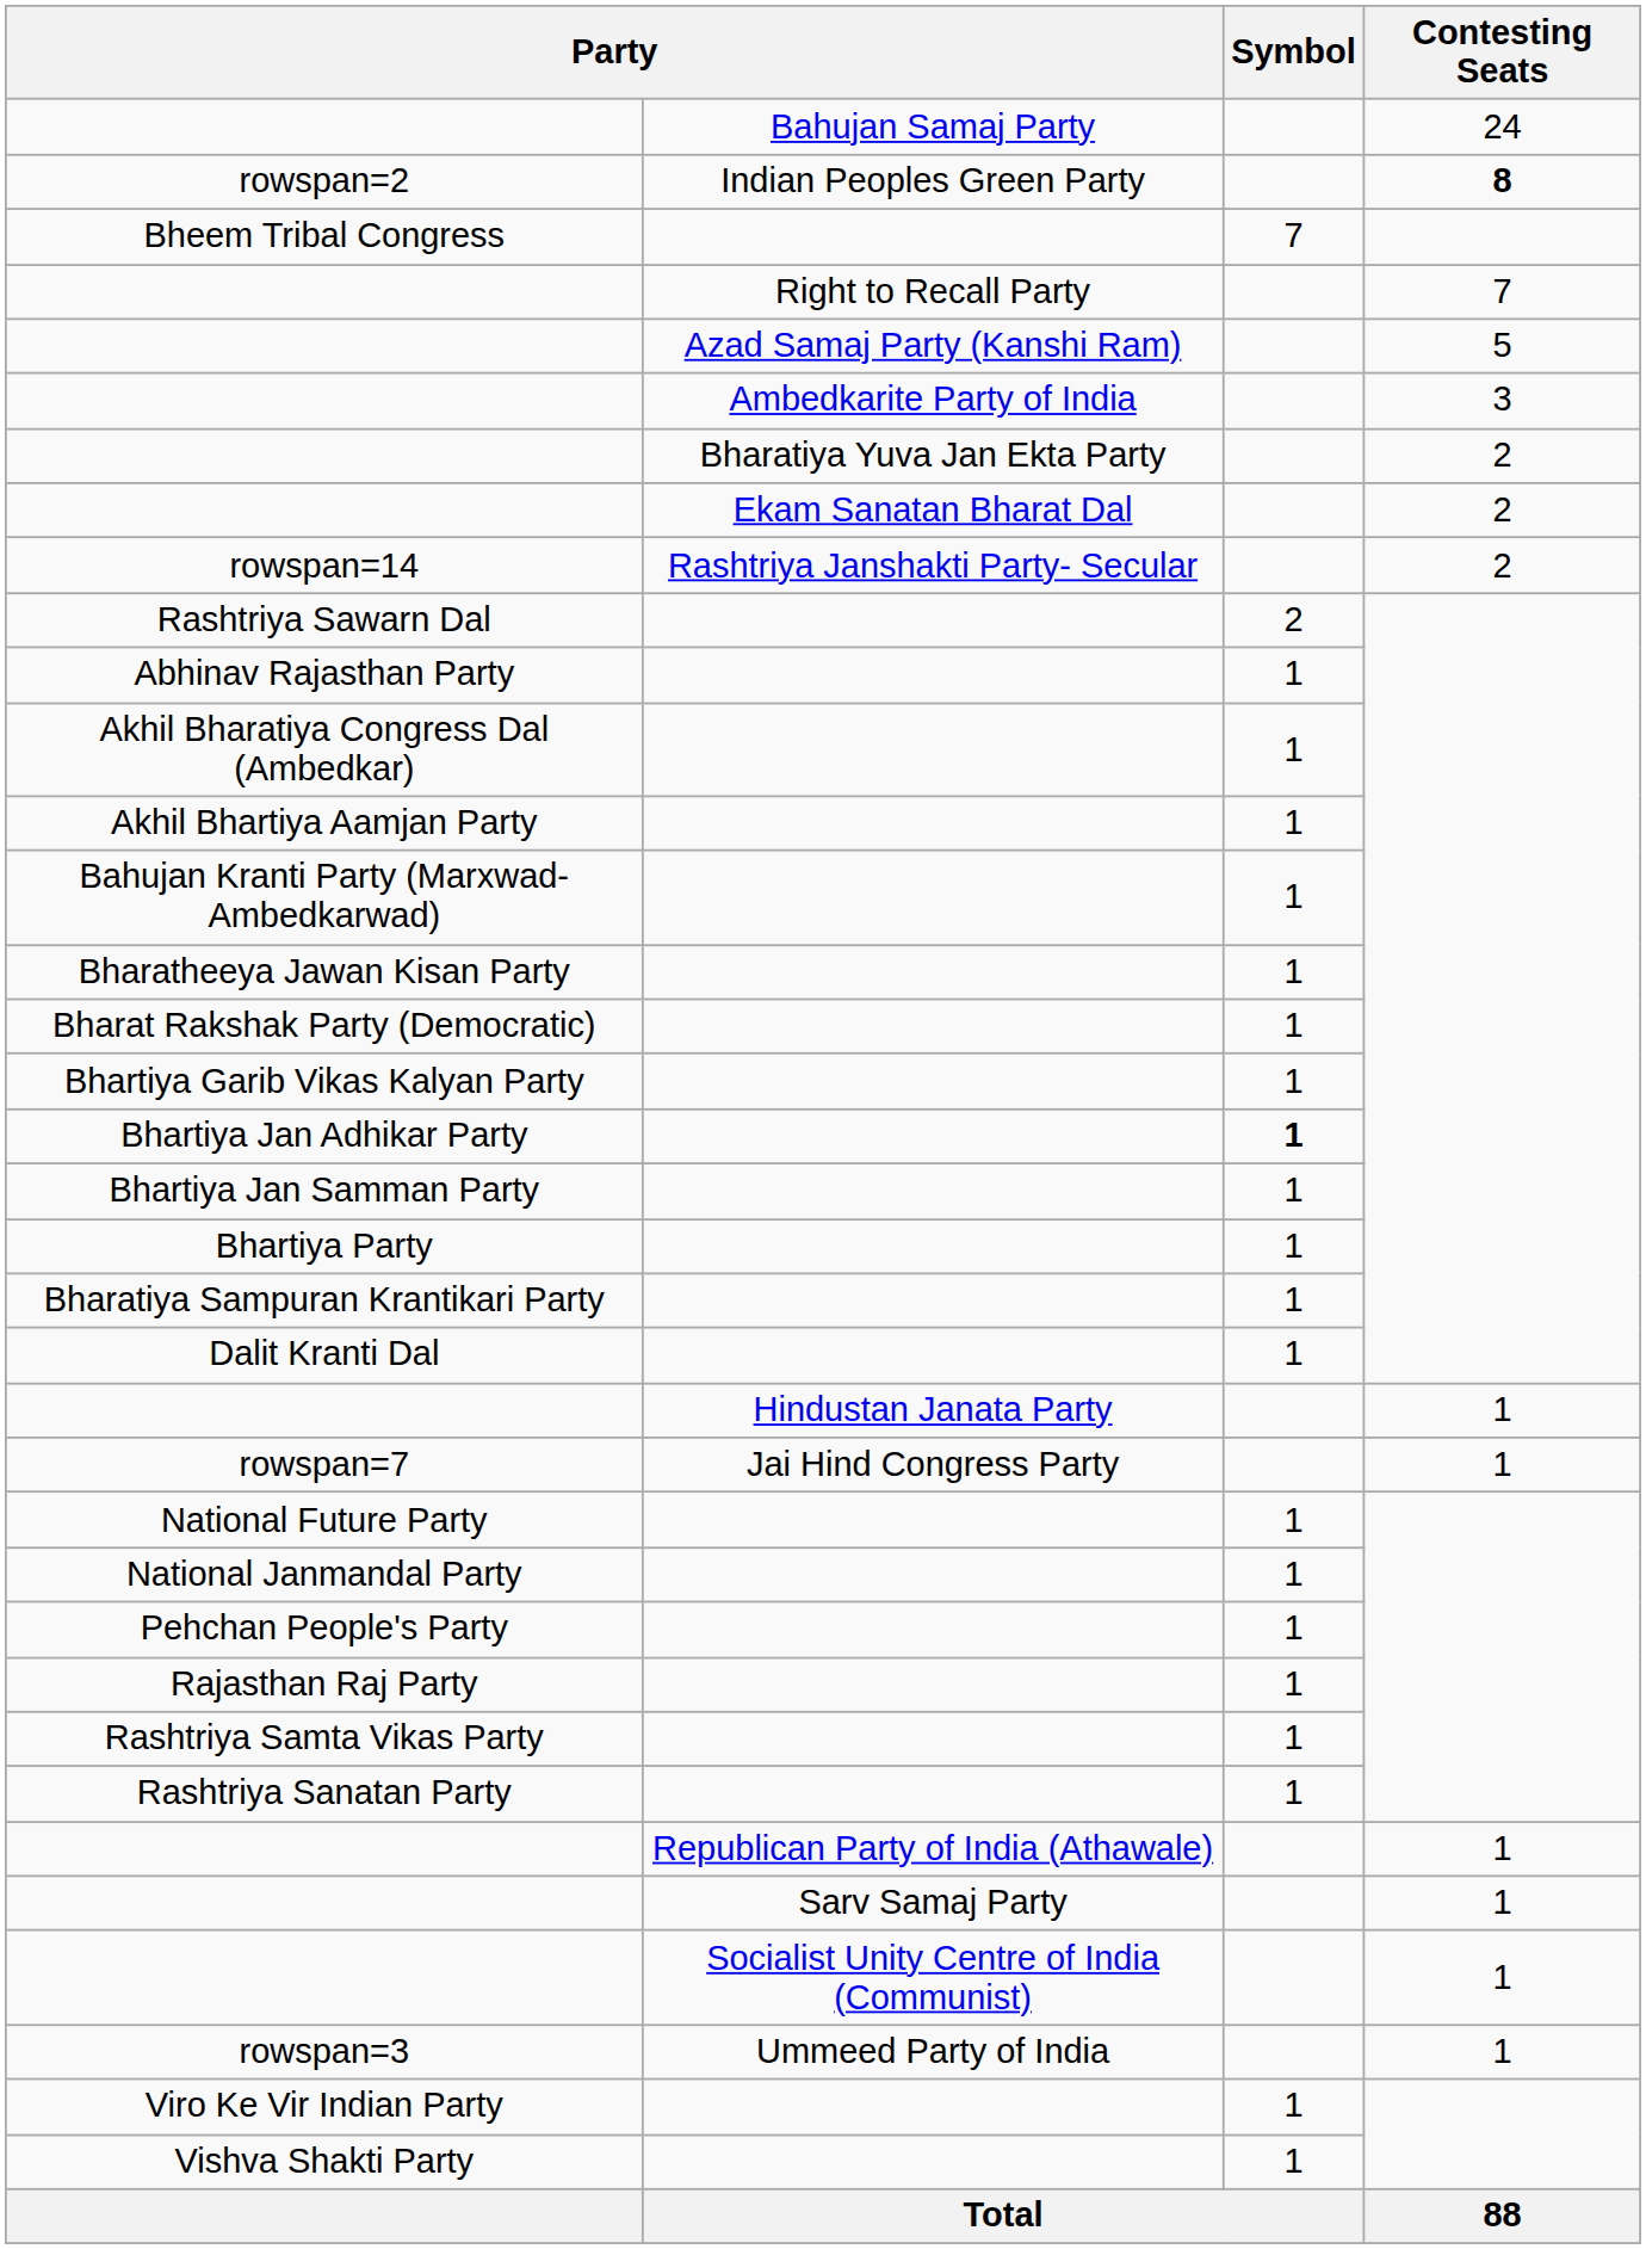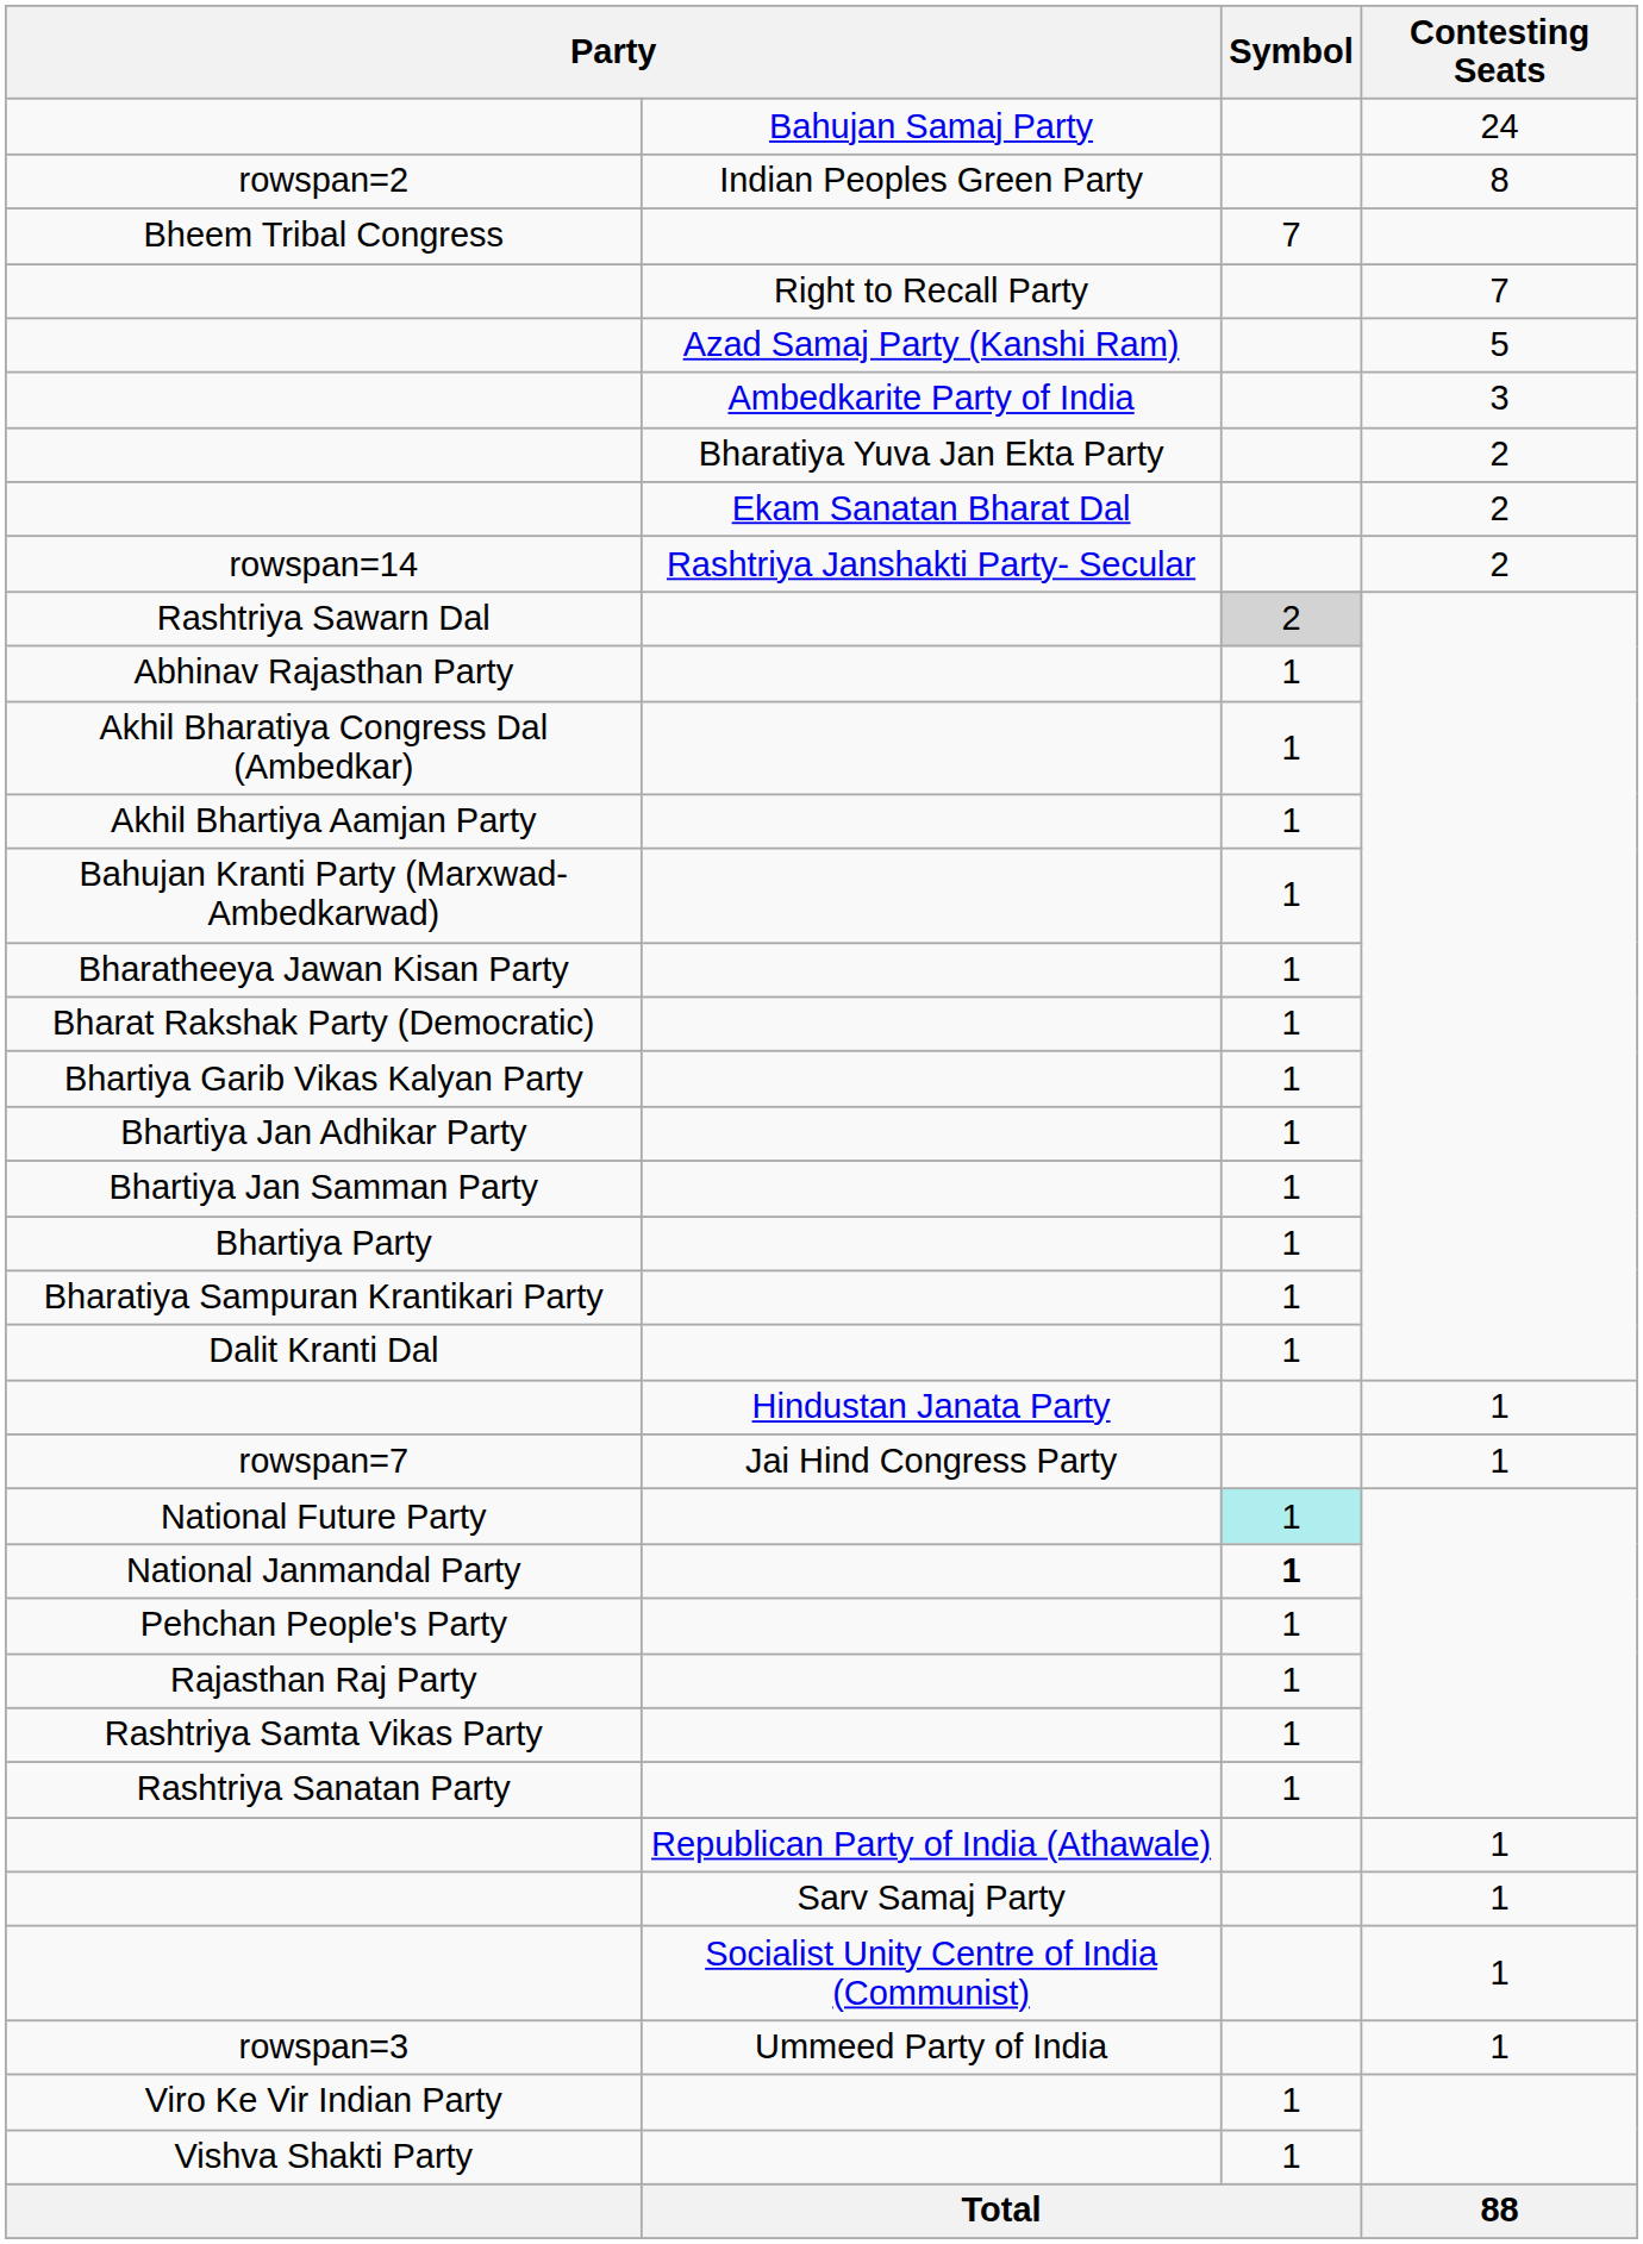rowspan=2 | Contesting Seats: bold -> normal
Rashtriya Sawarn Dal | Symbol: no background -> lightgrey background
Bhartiya Jan Adhikar Party | Symbol: bold -> normal
National Future Party | Symbol: no background -> paleturquoise background
National Janmandal Party | Symbol: normal -> bold
